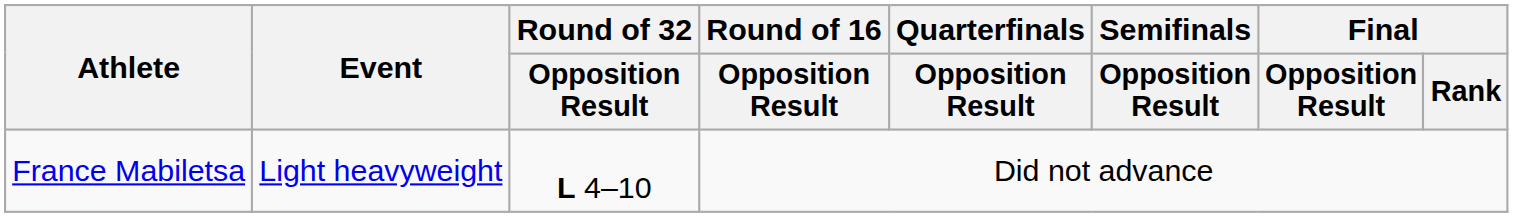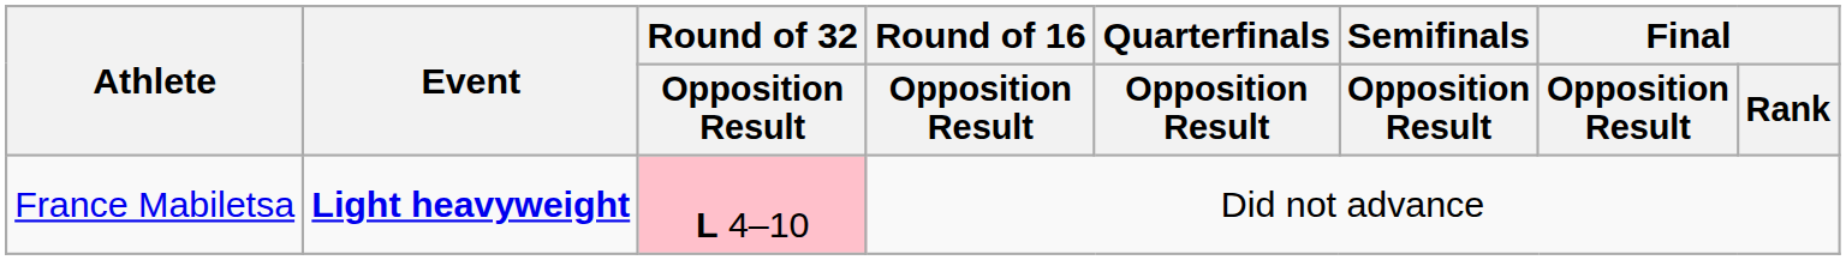France Mabiletsa | Event: normal -> bold
France Mabiletsa | Round of 32 / Opposition Result: no background -> pink background
